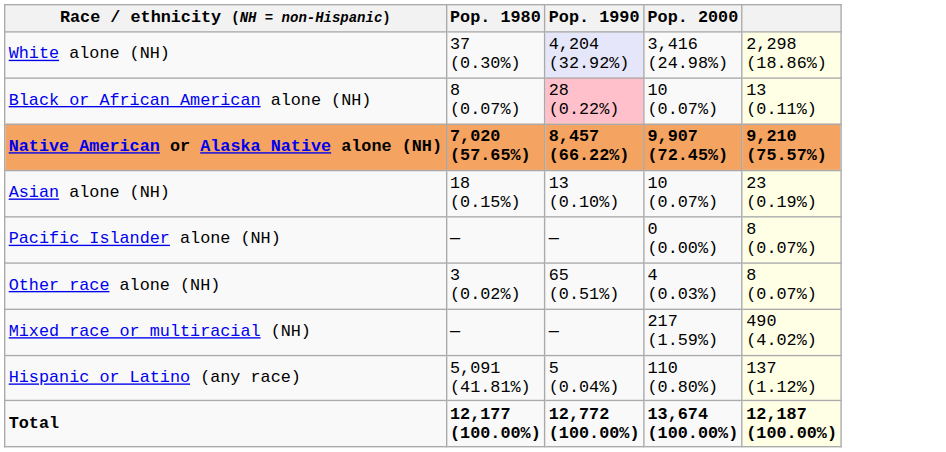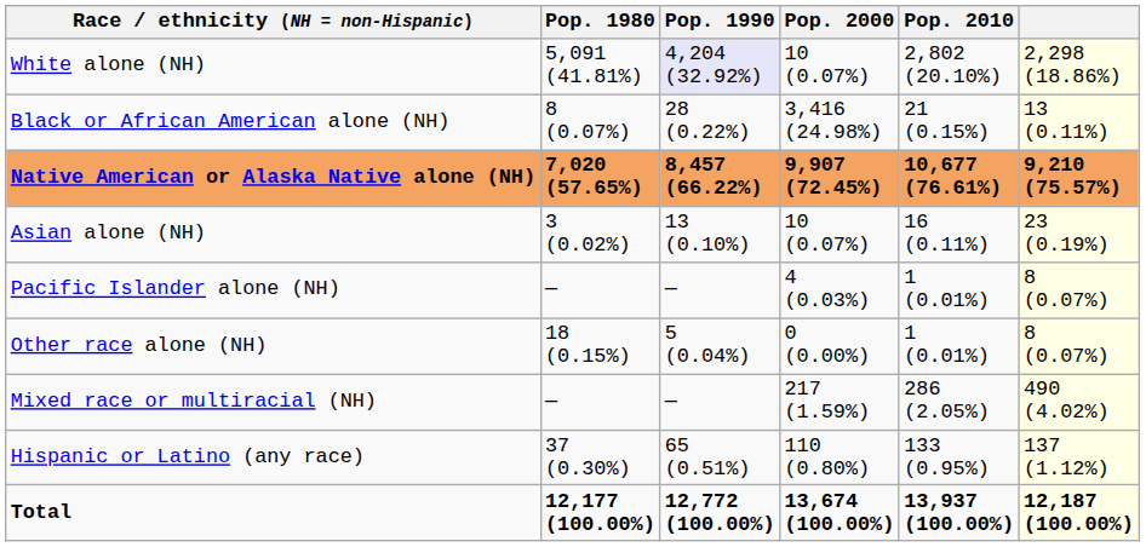+ column: Pop. 2010 | 2,802 (20.10%) | 21 (0.15%) | 10,677 (76.61%) | 16 (0.11%) | 1 (0.01%) | 1 (0.01%) | 286 (2.05%) | 133 (0.95%) | 13,937 (100.00%)
White alone (NH) | Pop. 1980: 37 (0.30%) -> 5,091 (41.81%)
White alone (NH) | Pop. 2000: 3,416 (24.98%) -> 10 (0.07%)
Black or African American alone (NH) | Pop. 1990: pink background -> no background
Black or African American alone (NH) | Pop. 2000: 10 (0.07%) -> 3,416 (24.98%)
Asian alone (NH) | Pop. 1980: 18 (0.15%) -> 3 (0.02%)
Pacific Islander alone (NH) | Pop. 2000: 0 (0.00%) -> 4 (0.03%)
Other race alone (NH) | Pop. 1980: 3 (0.02%) -> 18 (0.15%)
Other race alone (NH) | Pop. 1990: 65 (0.51%) -> 5 (0.04%)
Other race alone (NH) | Pop. 2000: 4 (0.03%) -> 0 (0.00%)
Hispanic or Latino (any race) | Pop. 1980: 5,091 (41.81%) -> 37 (0.30%)
Hispanic or Latino (any race) | Pop. 1990: 5 (0.04%) -> 65 (0.51%)
